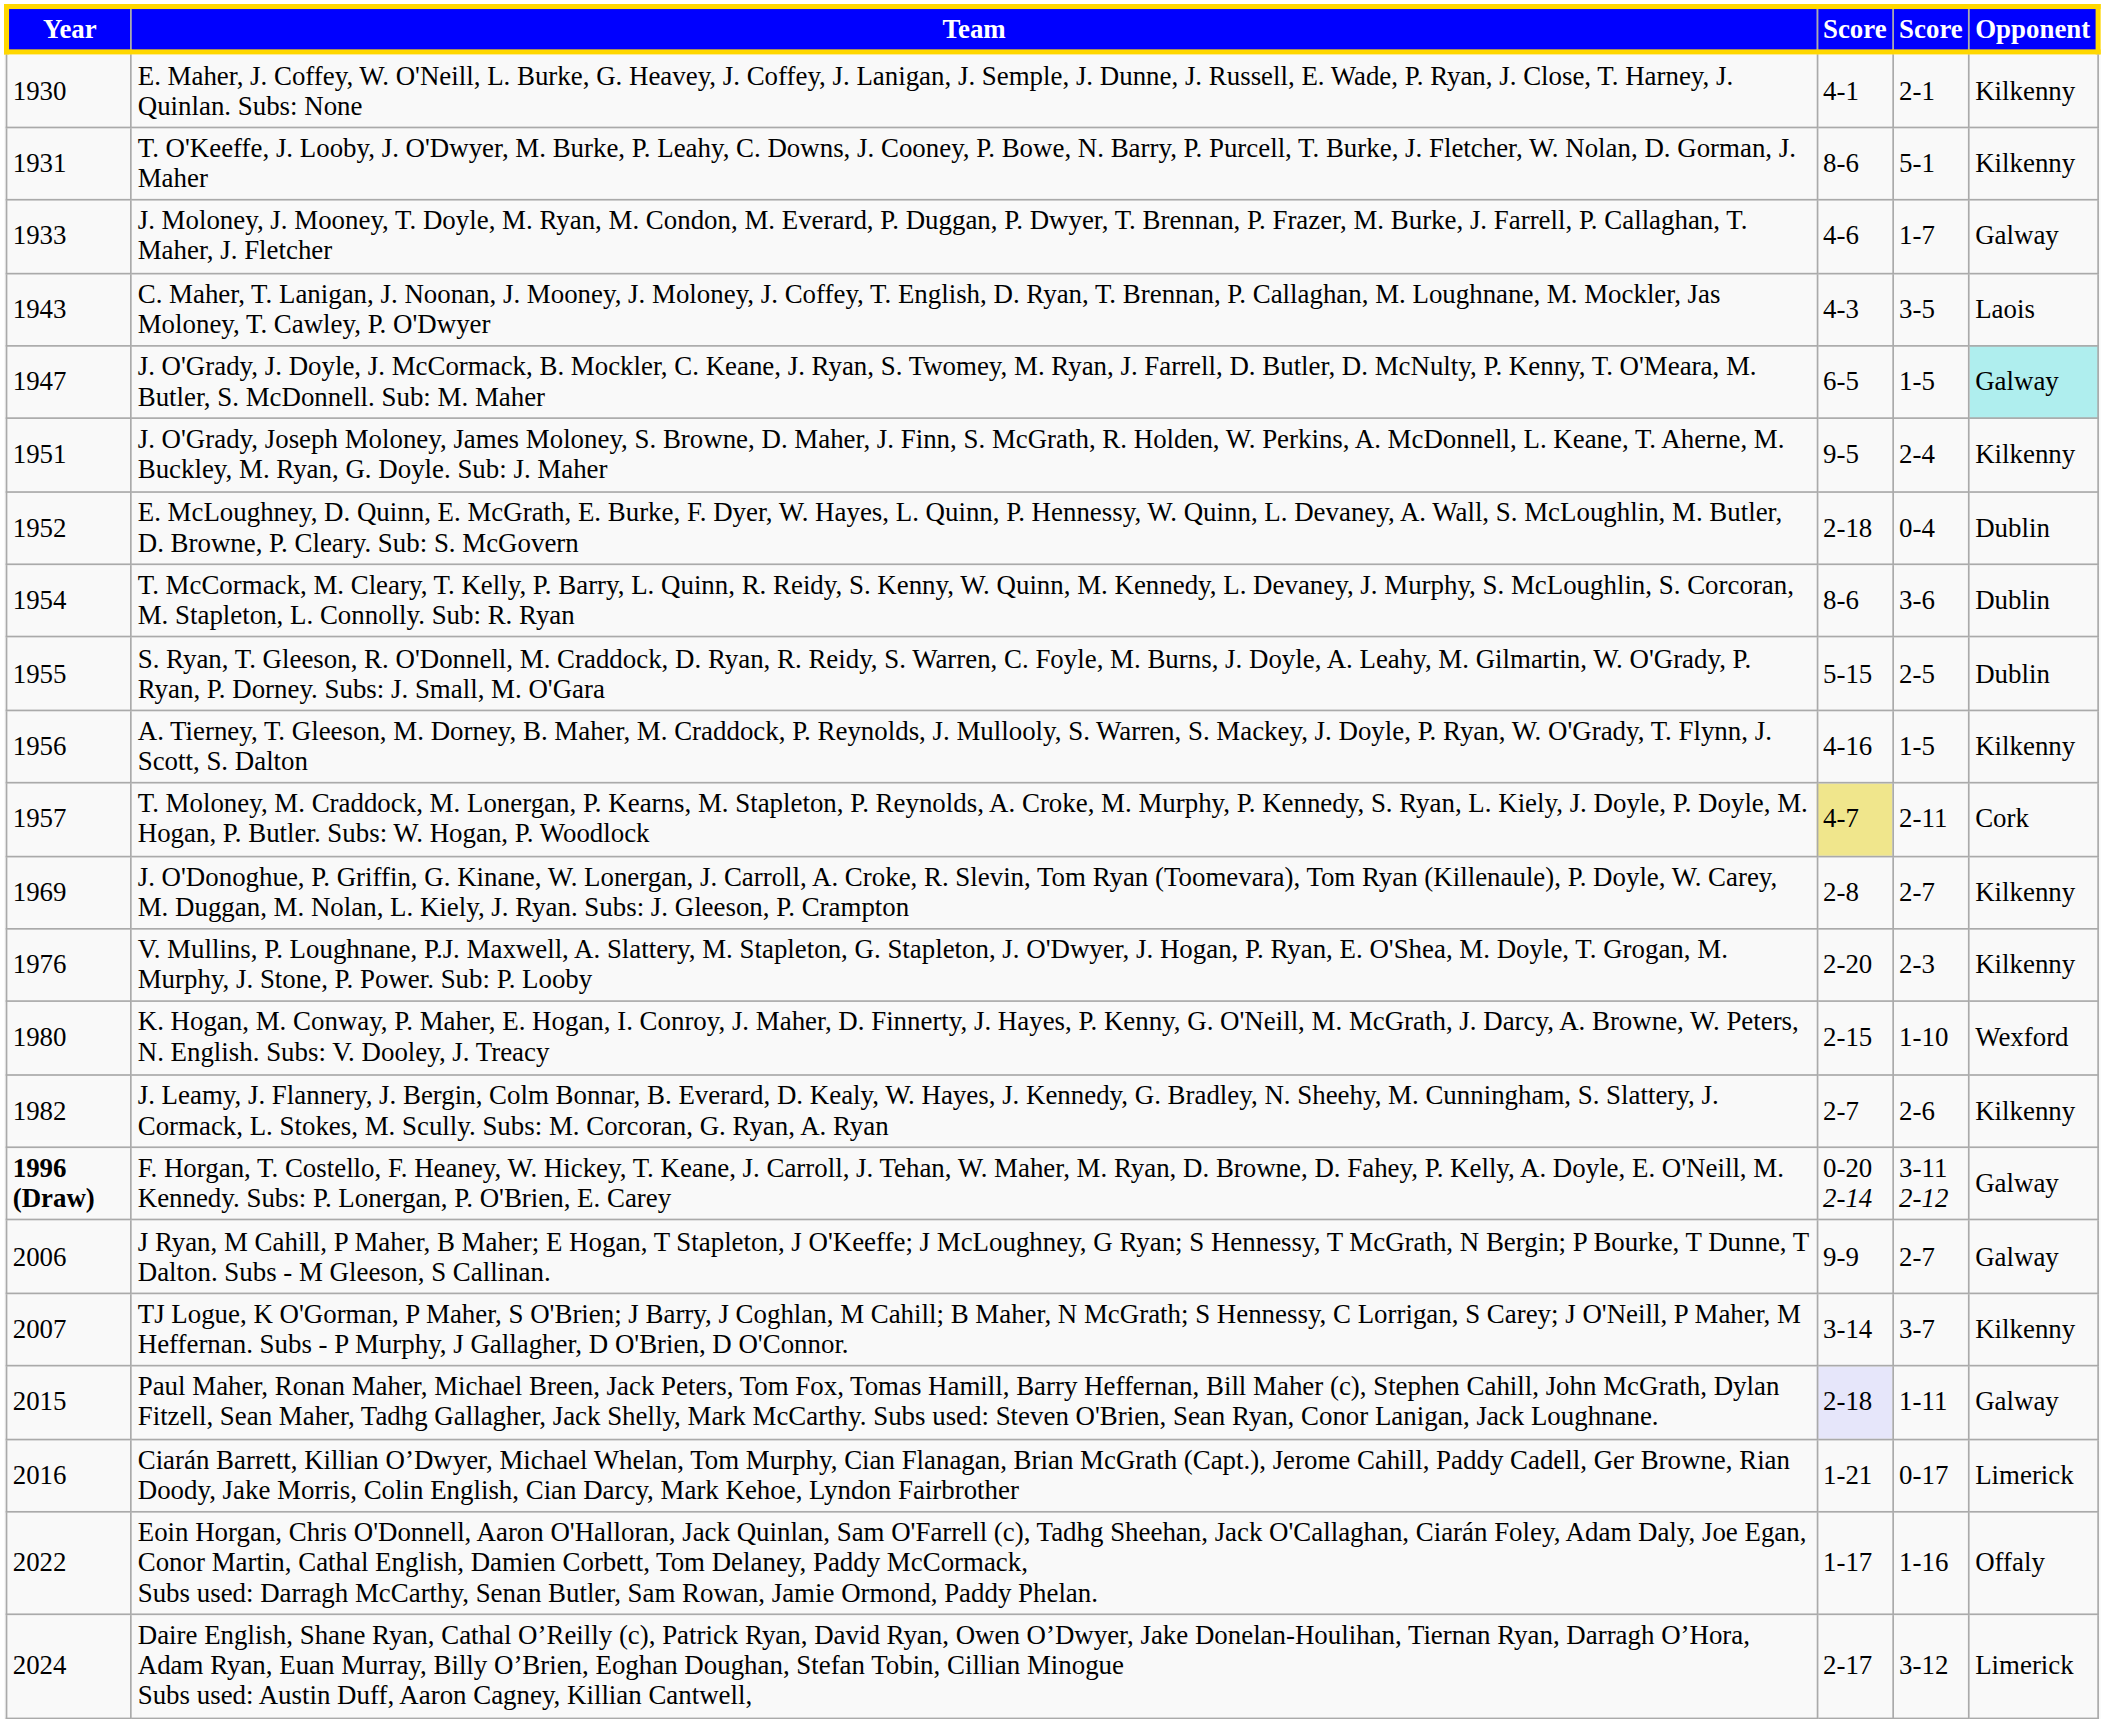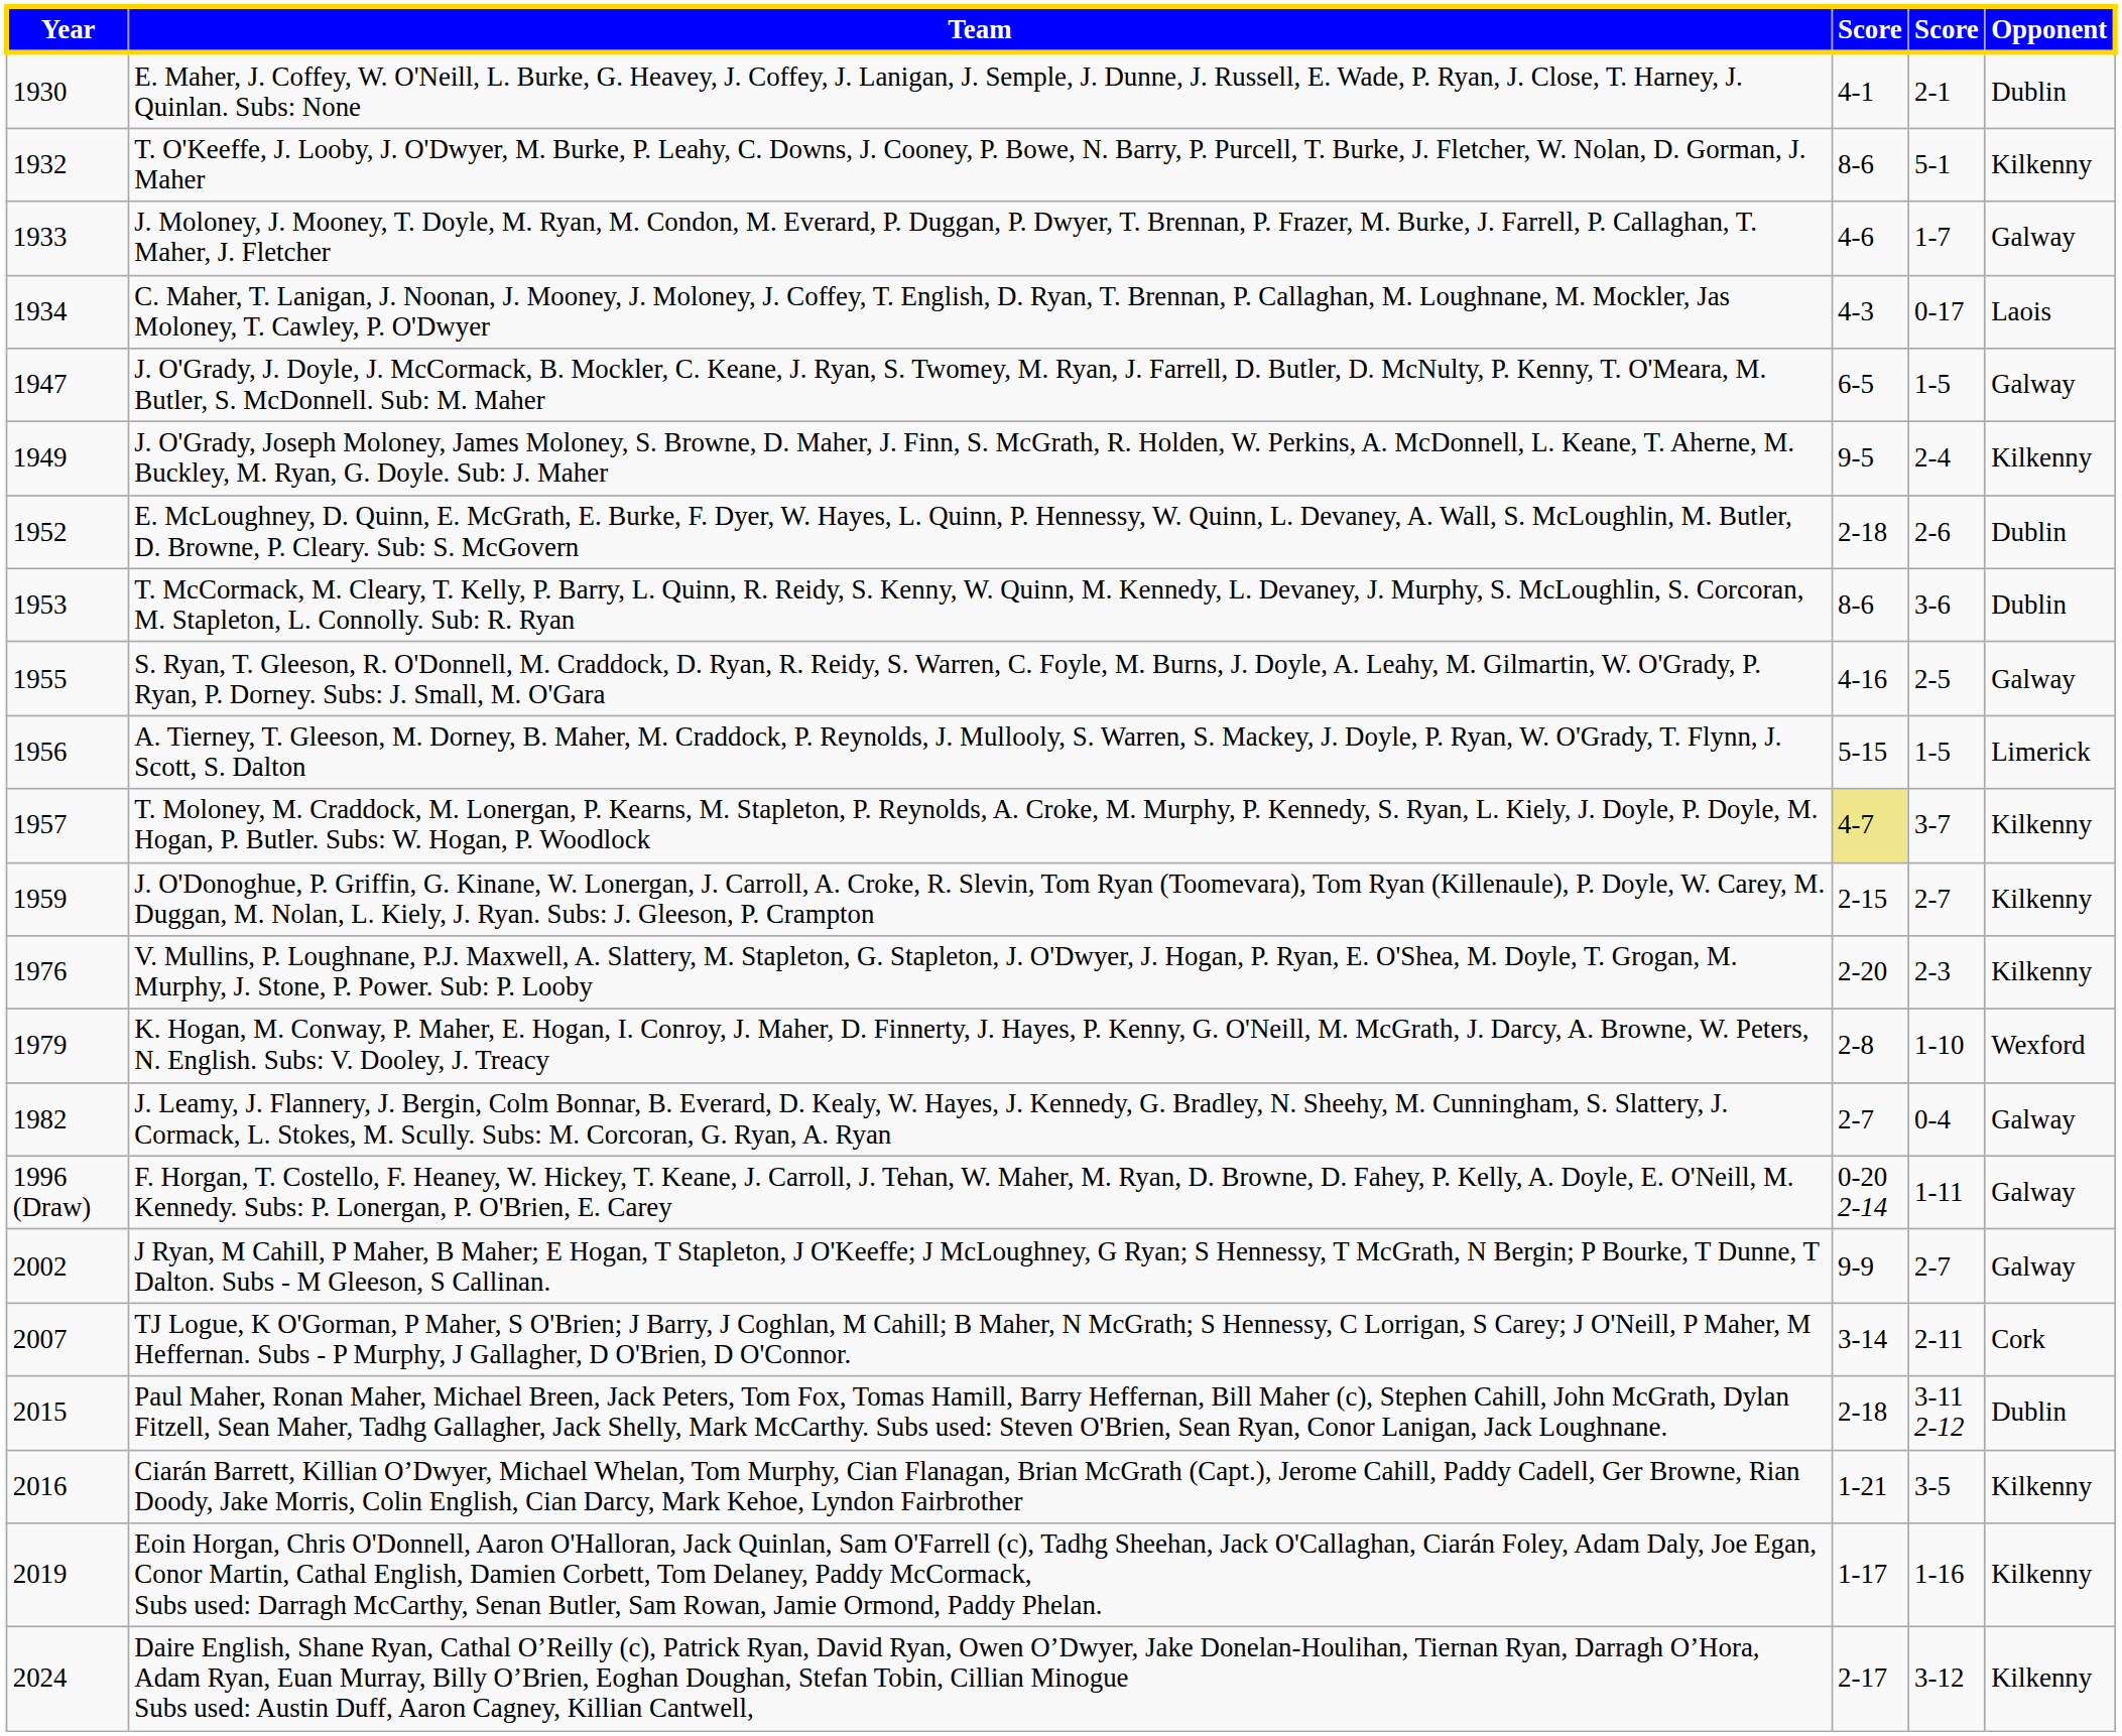row 2 | Opponent: Kilkenny -> Dublin
row 3 | Year: 1931 -> 1932
row 5 | Year: 1943 -> 1934
row 5 | column 4: 3-5 -> 0-17
row 6 | Opponent: paleturquoise background -> no background
row 7 | Year: 1951 -> 1949
row 8 | column 4: 0-4 -> 2-6
row 9 | Year: 1954 -> 1953
row 10 | column 3: 5-15 -> 4-16
row 10 | Opponent: Dublin -> Galway
row 11 | column 3: 4-16 -> 5-15
row 11 | Opponent: Kilkenny -> Limerick
row 12 | column 4: 2-11 -> 3-7
row 12 | Opponent: Cork -> Kilkenny
row 13 | Year: 1969 -> 1959
row 13 | column 3: 2-8 -> 2-15
row 15 | Year: 1980 -> 1979
row 15 | column 3: 2-15 -> 2-8
row 16 | column 4: 2-6 -> 0-4
row 16 | Opponent: Kilkenny -> Galway
row 17 | Year: bold -> normal
row 17 | column 4: 3-11 2-12 -> 1-11
row 18 | Year: 2006 -> 2002
row 19 | column 4: 3-7 -> 2-11
row 19 | Opponent: Kilkenny -> Cork
row 20 | column 3: lavender background -> no background
row 20 | column 4: 1-11 -> 3-11 2-12
row 20 | Opponent: Galway -> Dublin
row 21 | column 4: 0-17 -> 3-5
row 21 | Opponent: Limerick -> Kilkenny
row 22 | Year: 2022 -> 2019
row 22 | Opponent: Offaly -> Kilkenny
row 23 | Opponent: Limerick -> Kilkenny
